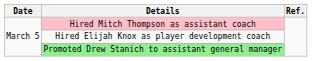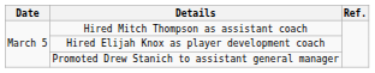Hired Mitch Thompson as assistant coach | Details: pink background -> no background
Promoted Drew Stanich to assistant general manager | Details: lightgreen background -> no background
